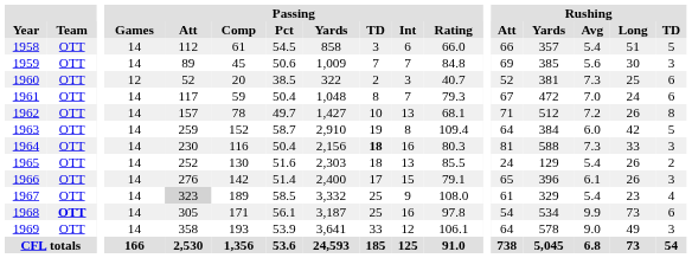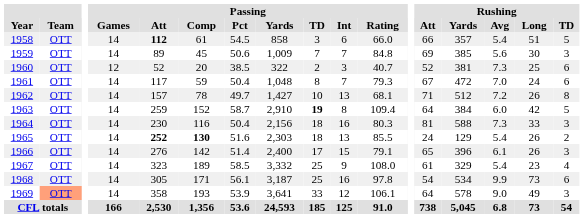1958 | Passing / Att: normal -> bold
1963 | Passing / TD: normal -> bold
1964 | Passing / TD: bold -> normal
1965 | Passing / Att: normal -> bold
1965 | Passing / Comp: normal -> bold
1967 | Passing / Att: lightgrey background -> no background
1968 | Team: bold -> normal
1969 | Team: no background -> lightsalmon background
